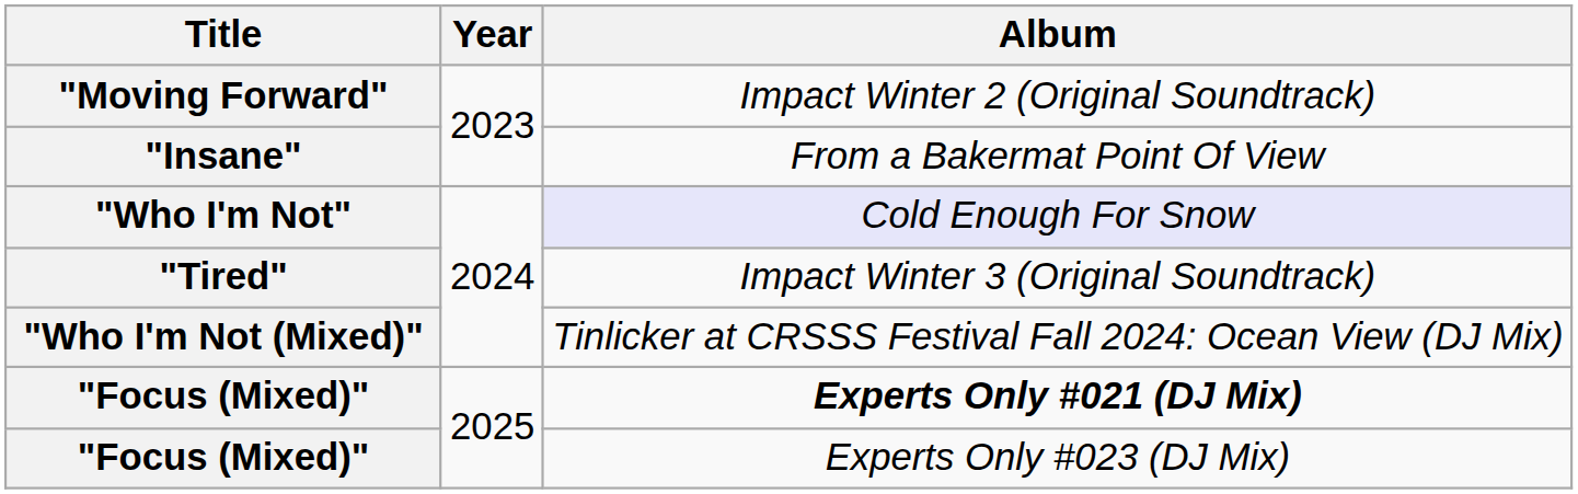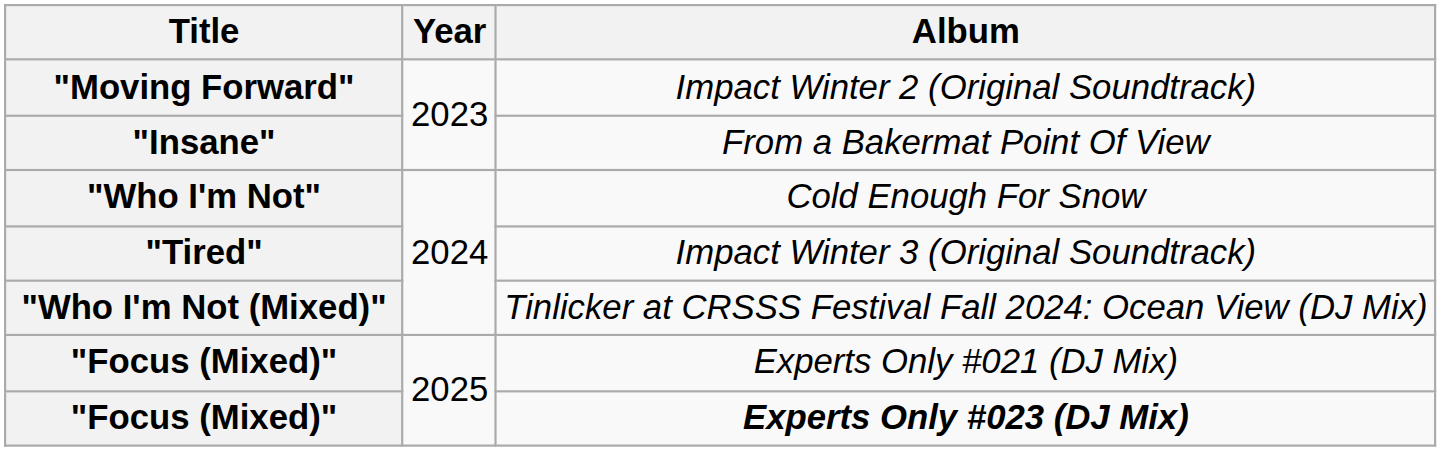Cold Enough For Snow | Album: lavender background -> no background
Experts Only #021 (DJ Mix) | Album: bold -> normal
Experts Only #023 (DJ Mix) | Album: normal -> bold
